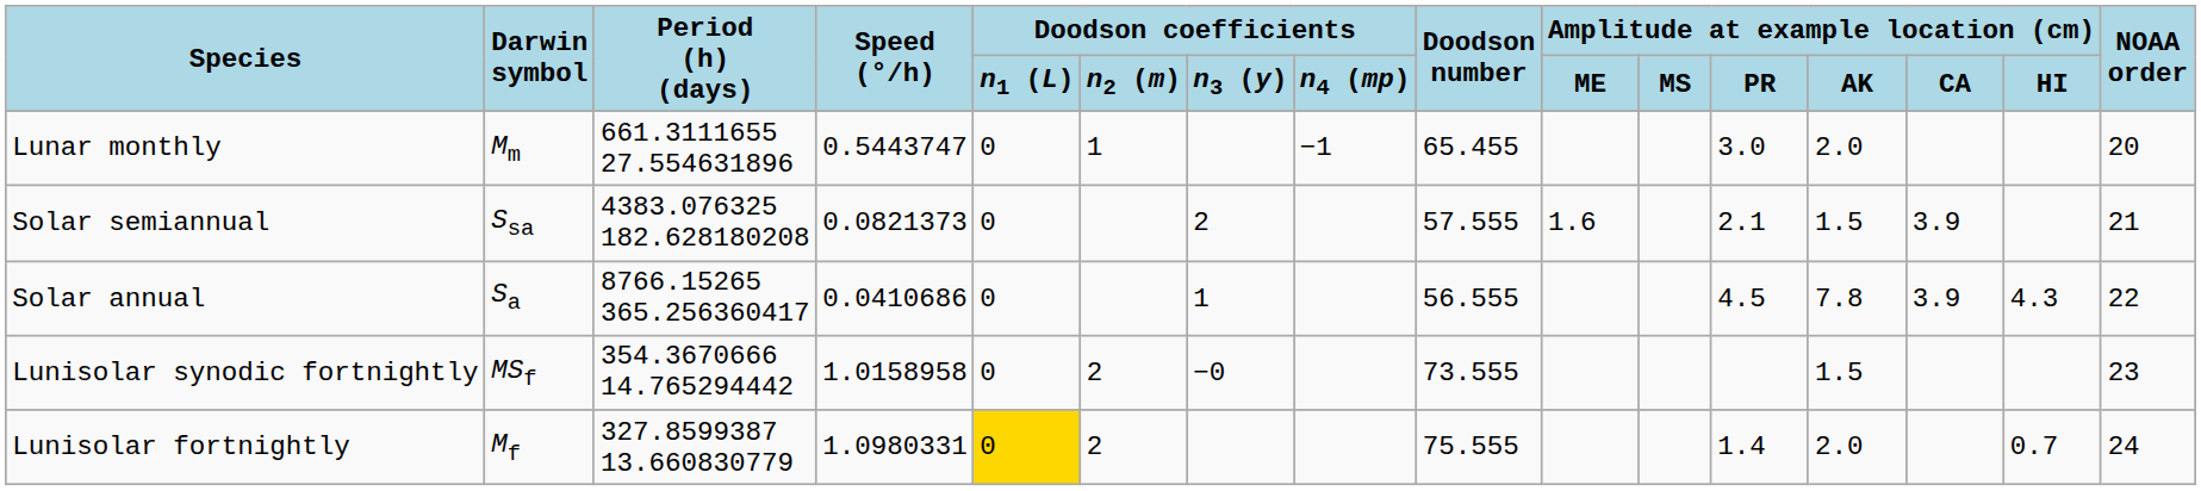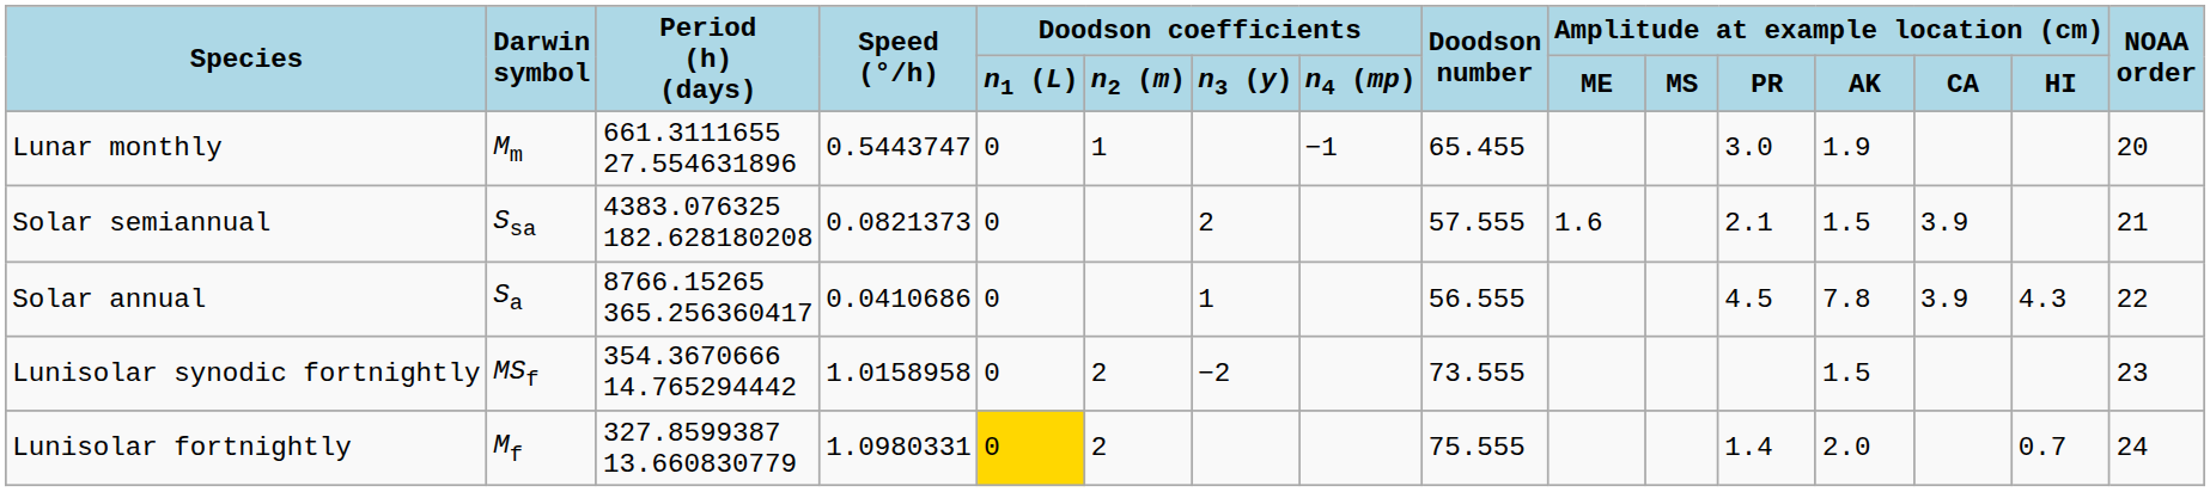Lunar monthly | Amplitude at example location (cm) / AK: 2.0 -> 1.9
Lunisolar synodic fortnightly | Doodson coefficients / n3 (y): −0 -> −2
